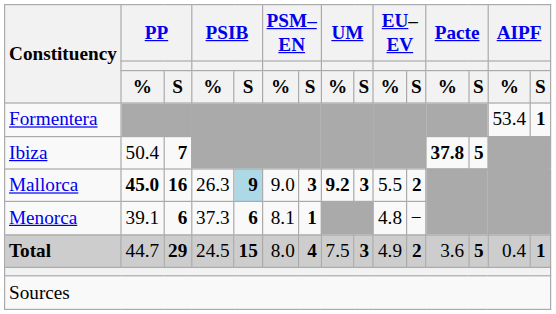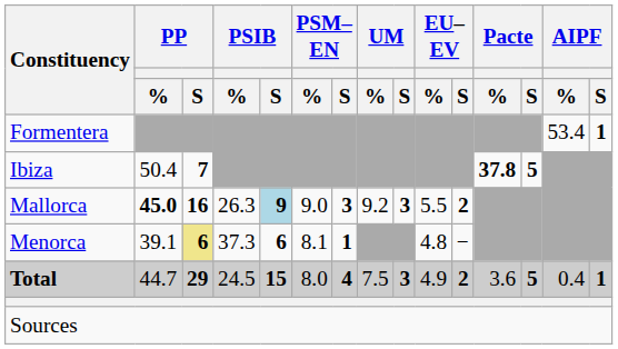Mallorca | UM / %: bold -> normal
Menorca | PP / S: no background -> khaki background
